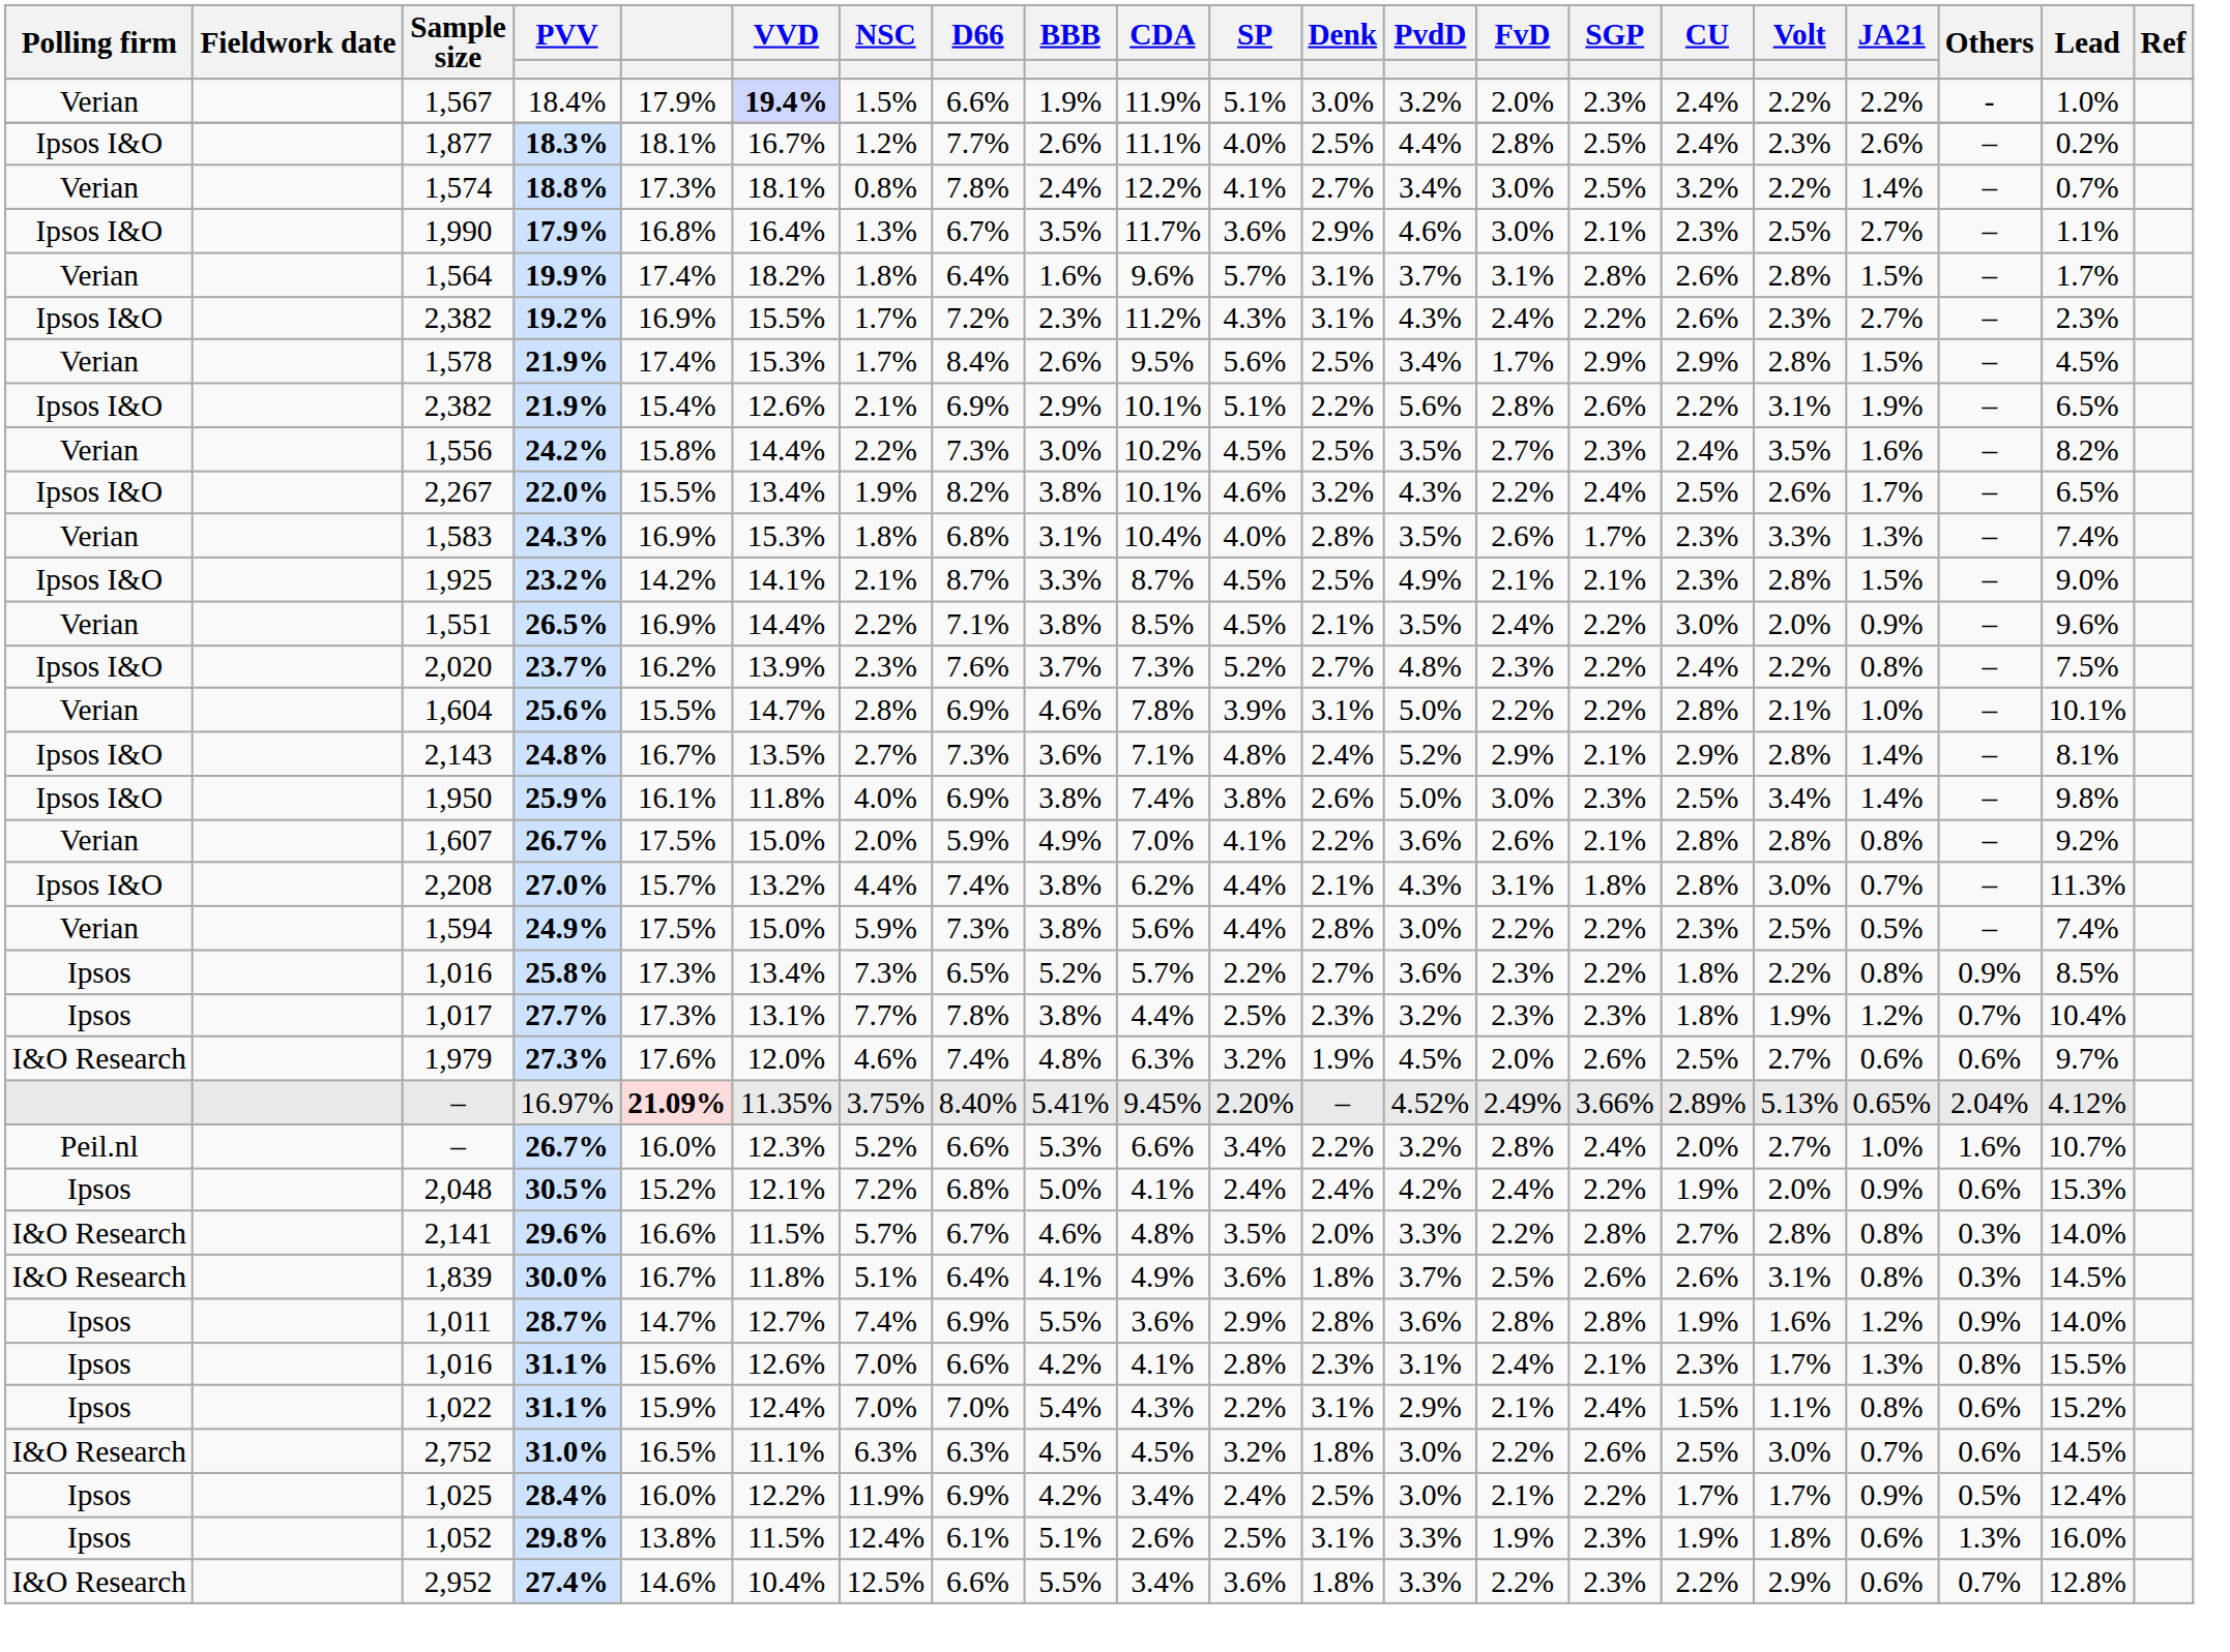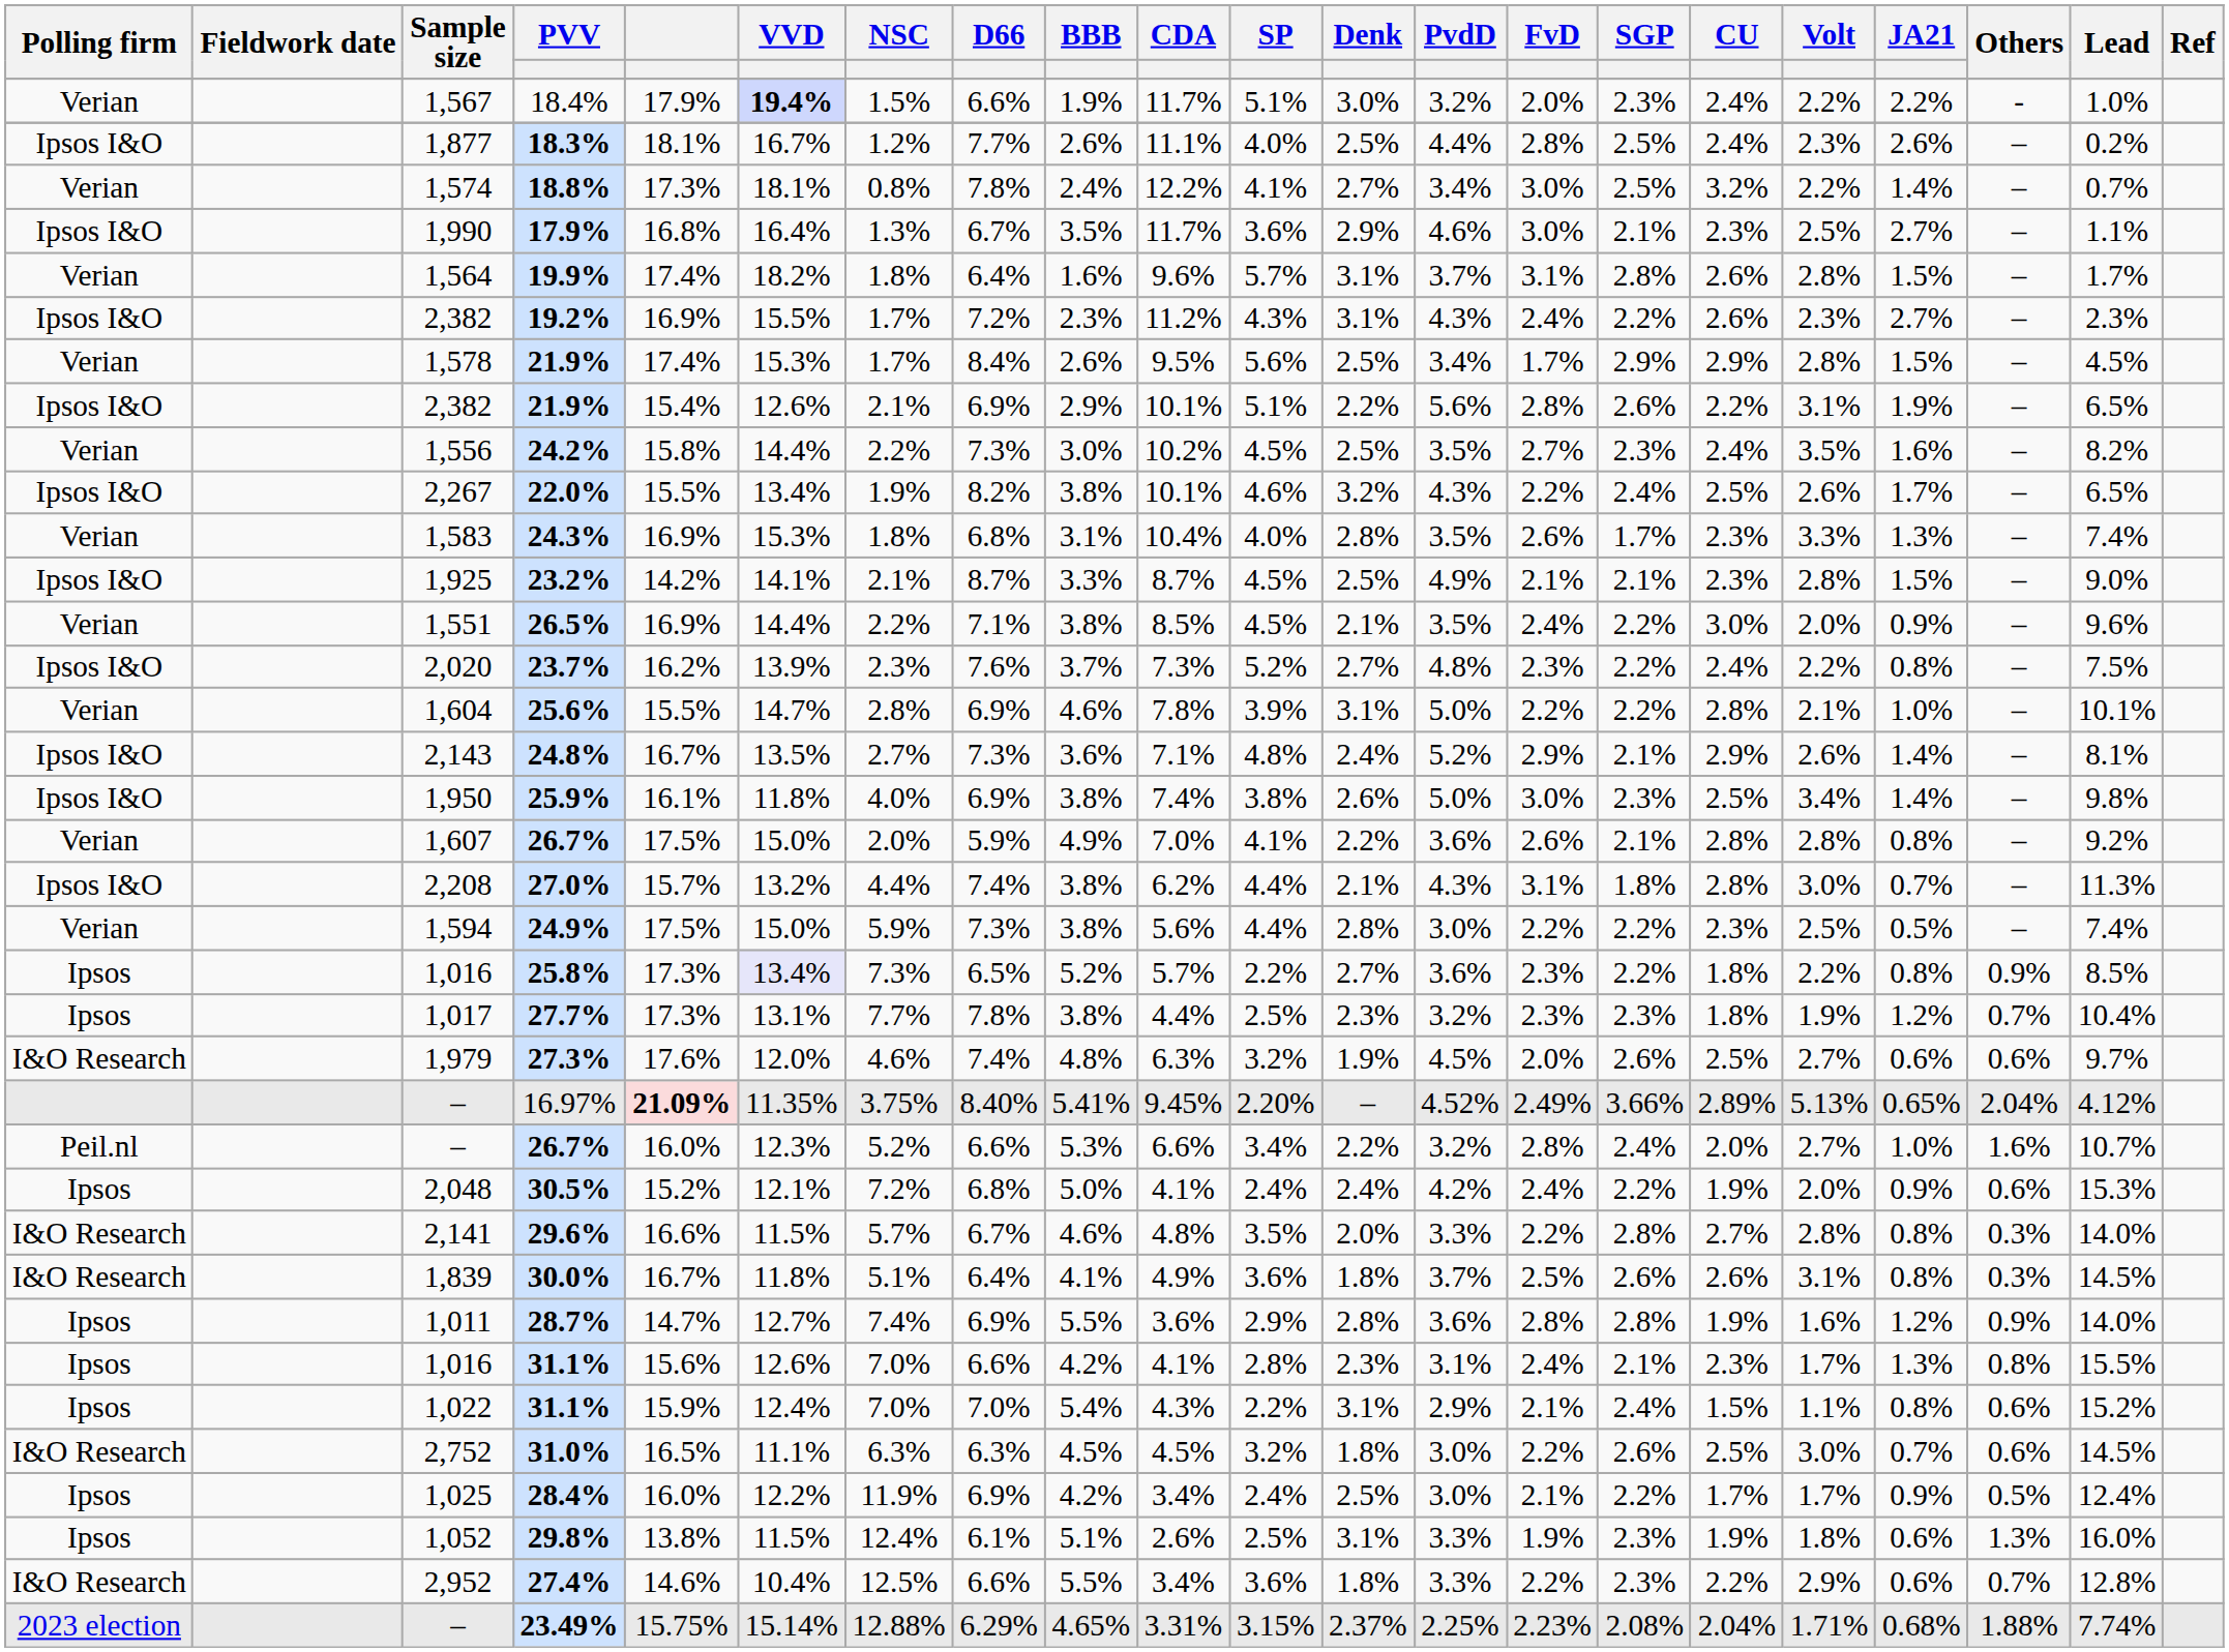18.4% | CDA: 11.9% -> 11.7%
24.8% | Volt: 2.8% -> 2.6%
25.8% | VVD: no background -> lavender background
+ row: 2023 election | – | 23.49% | 15.75% | 15.14% | 12.88% | 6.29% | 4.65% | 3.31% | 3.15% | 2.37% | 2.25% | 2.23% | 2.08% | 2.04% | 1.71% | 0.68% | 1.88% | 7.74%
